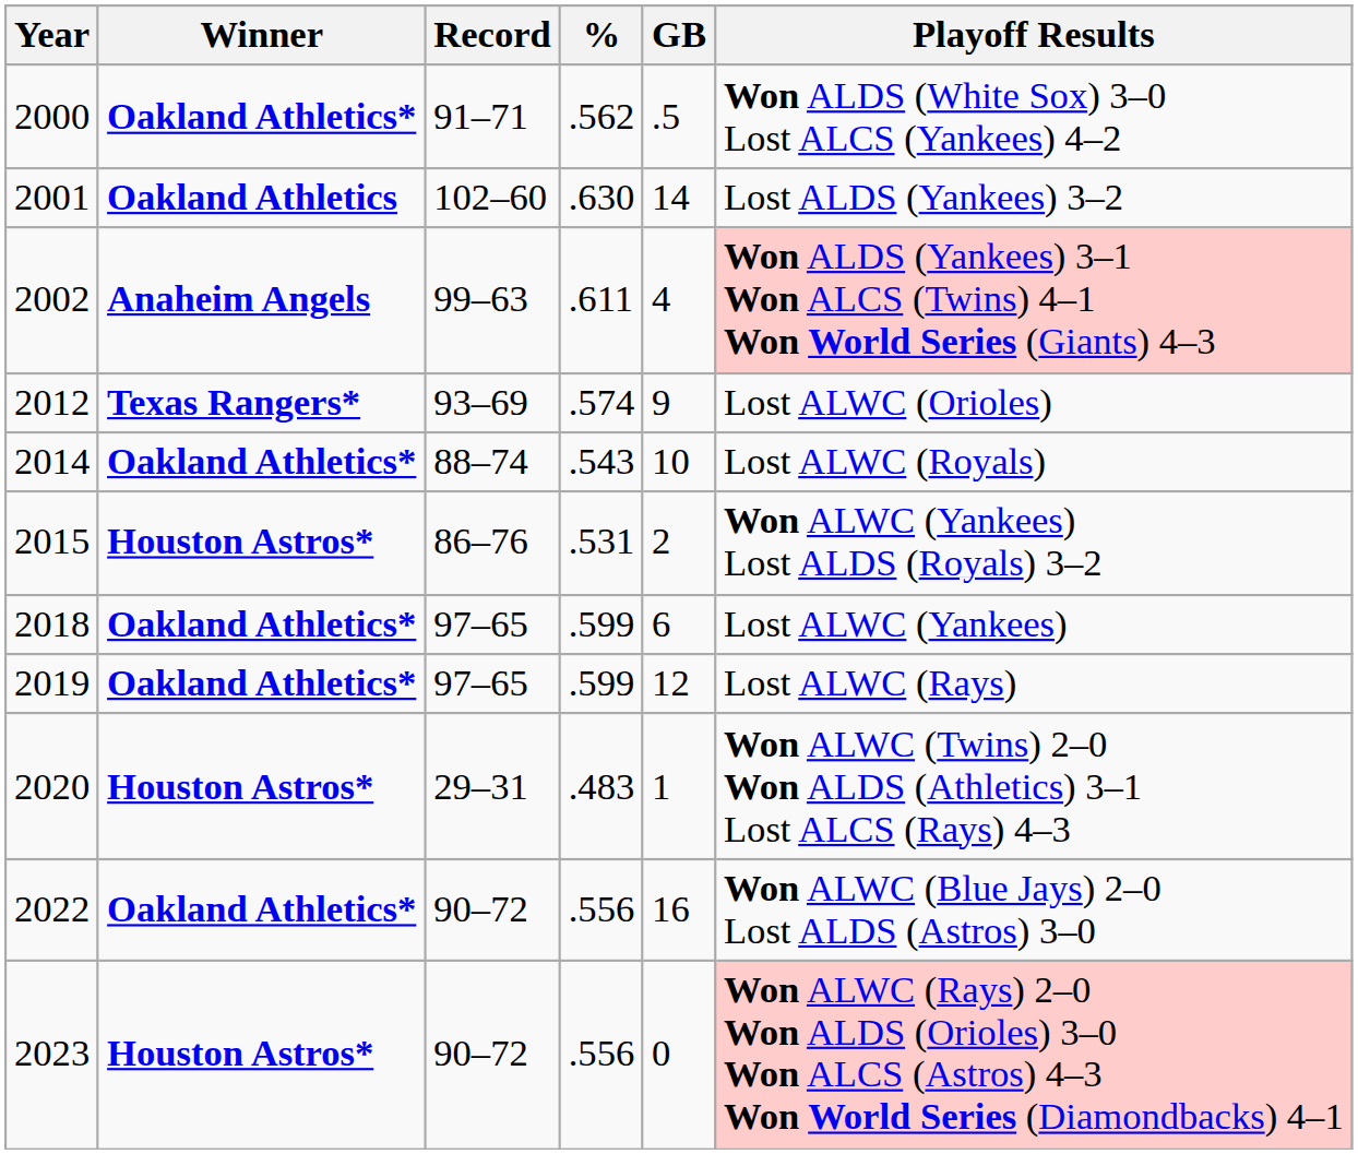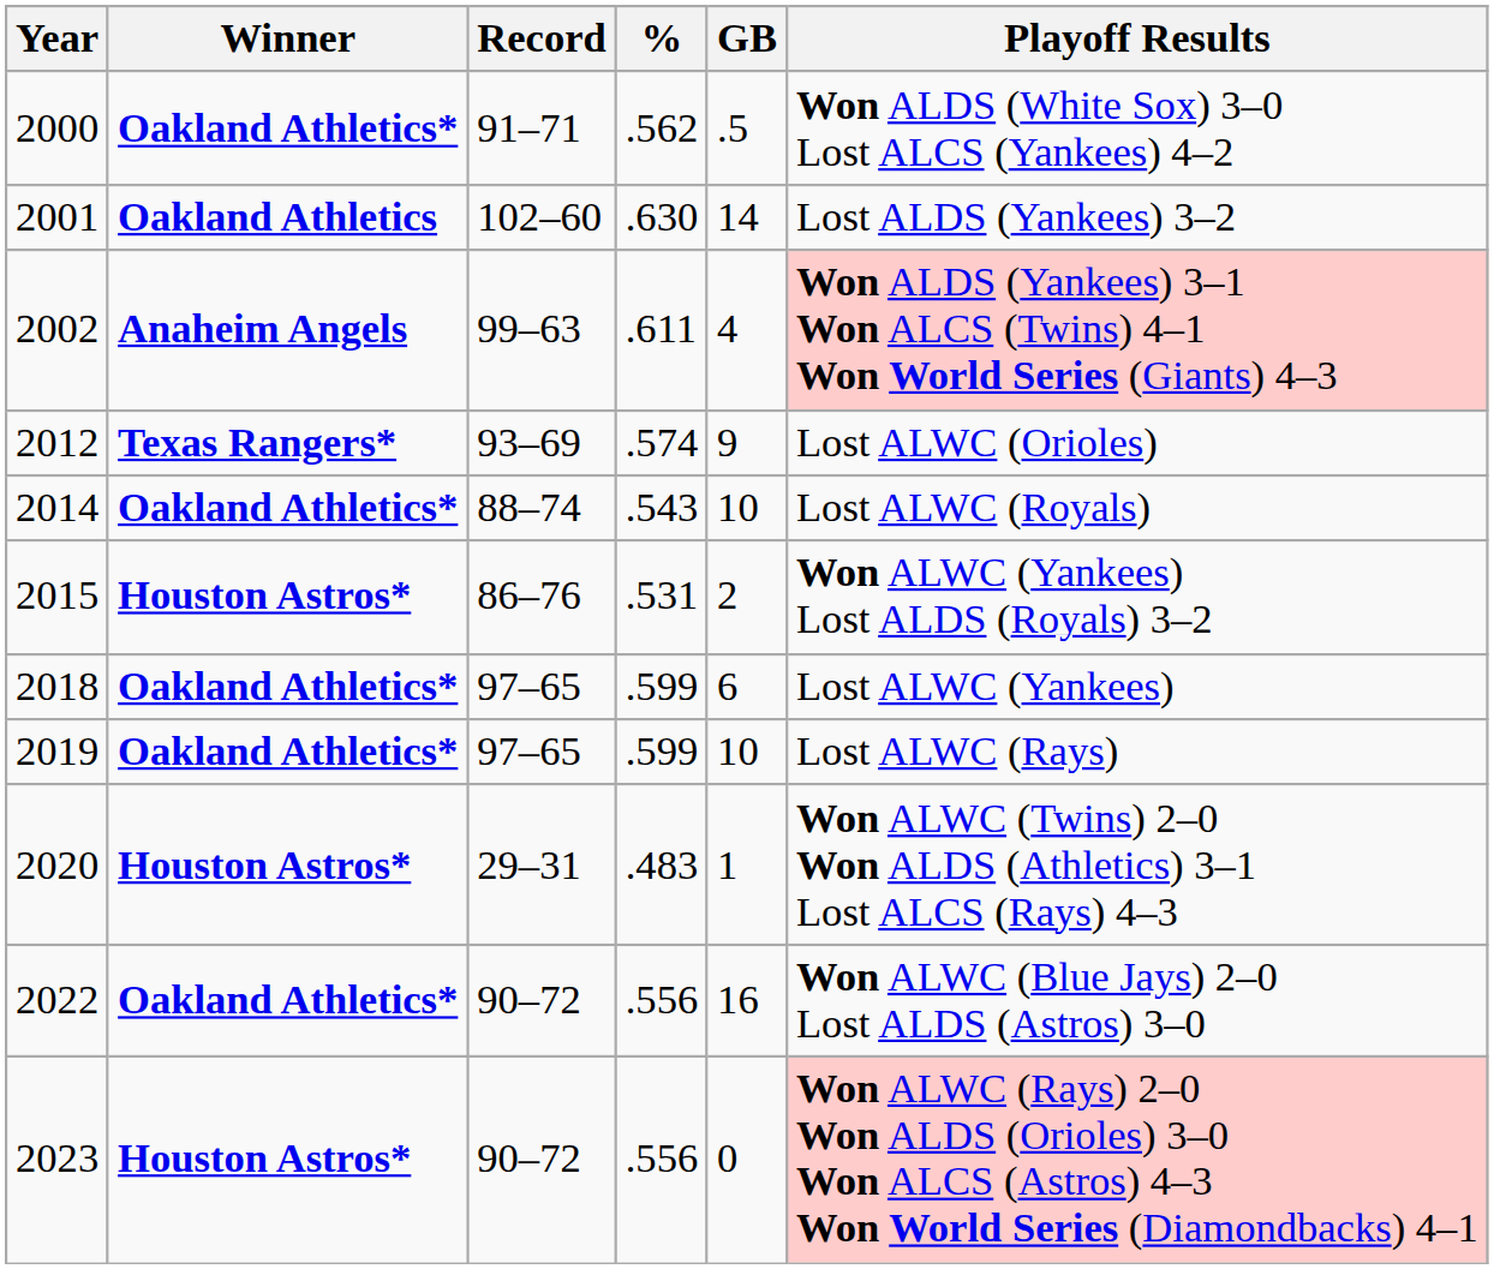2019 | GB: 12 -> 10
